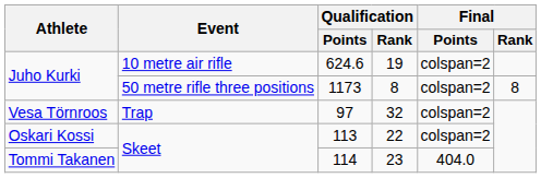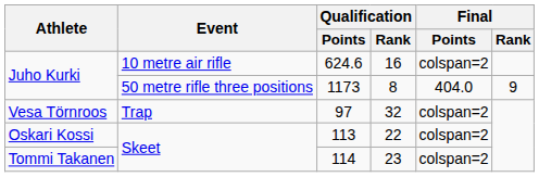624.6 | Qualification / Rank: 19 -> 16
1173 | Final / Points: colspan=2 -> 404.0
1173 | Final / Rank: 8 -> 9
114 | Final / Points: 404.0 -> colspan=2
